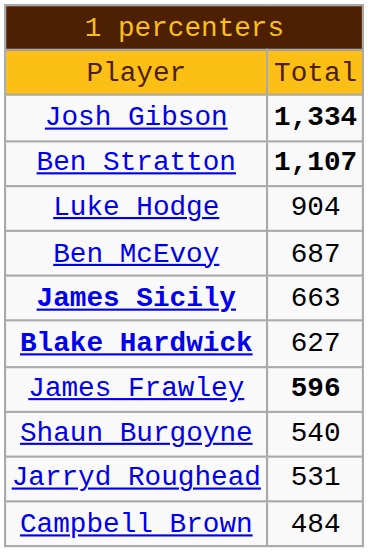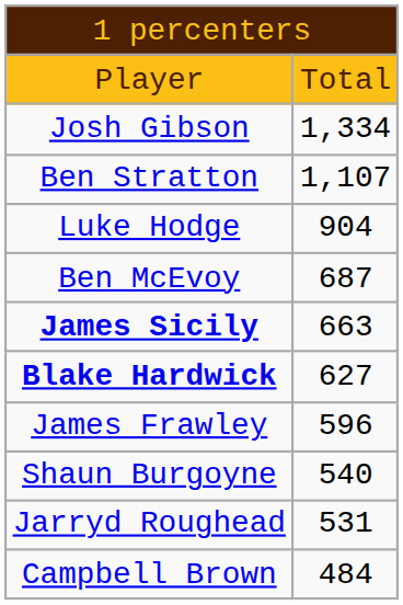Josh Gibson | column 2: bold -> normal
Ben Stratton | column 2: bold -> normal
James Frawley | column 2: bold -> normal
